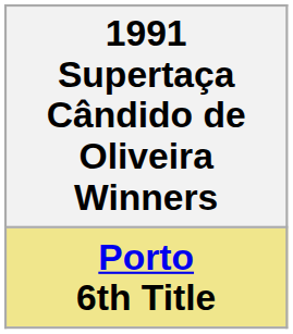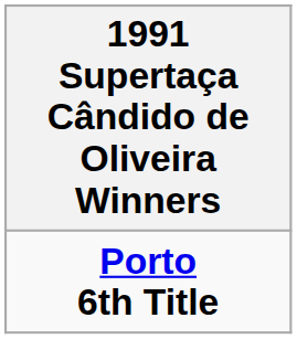row 2 | column 1: khaki background -> no background
